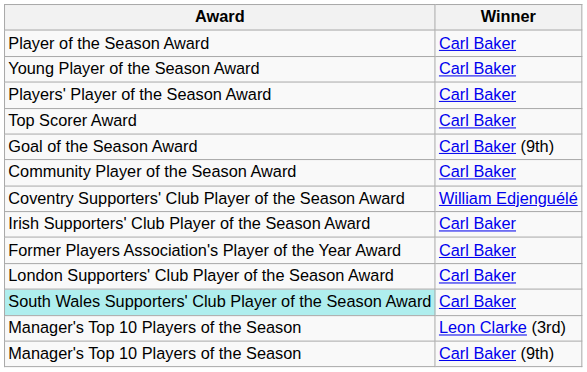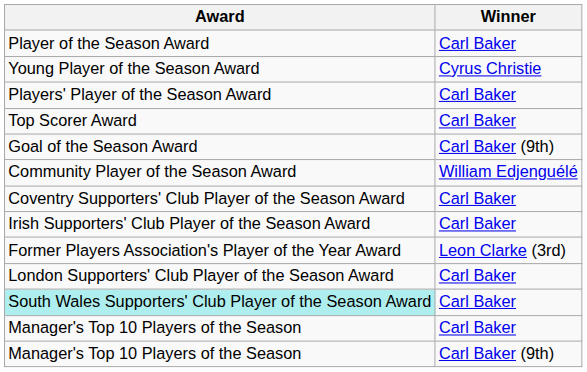row 3 | Winner: Carl Baker -> Cyrus Christie
row 7 | Winner: Carl Baker -> William Edjenguélé
row 8 | Winner: William Edjenguélé -> Carl Baker
row 10 | Winner: Carl Baker -> Leon Clarke (3rd)
row 13 | Winner: Leon Clarke (3rd) -> Carl Baker
